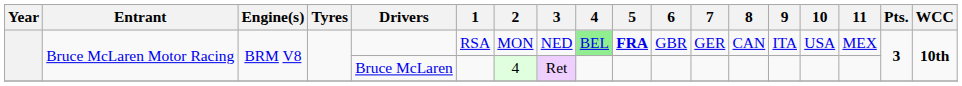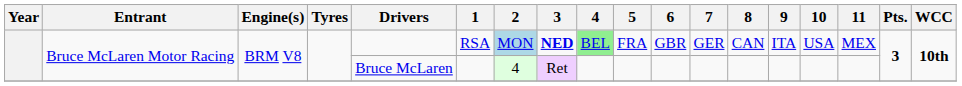row 2 | 2: no background -> lightblue background
row 2 | 3: normal -> bold
row 2 | 5: bold -> normal
